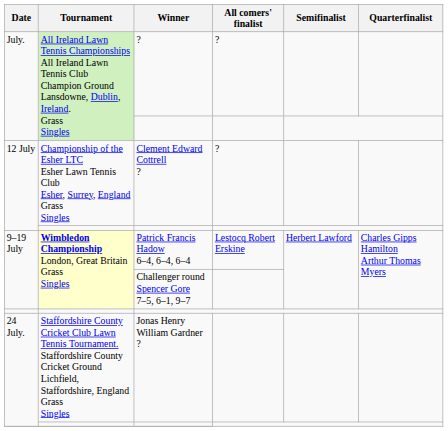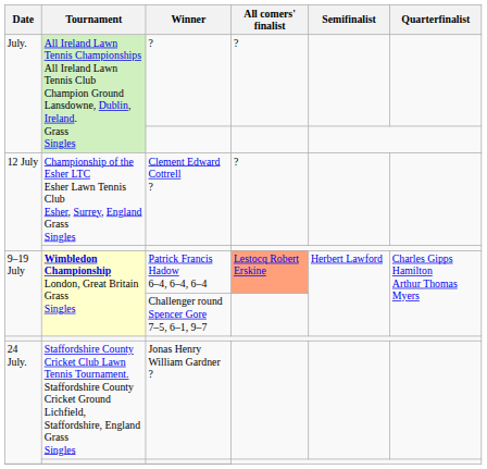Patrick Francis Hadow 6–4, 6–4, 6–4 | All comers' finalist: no background -> lightsalmon background
